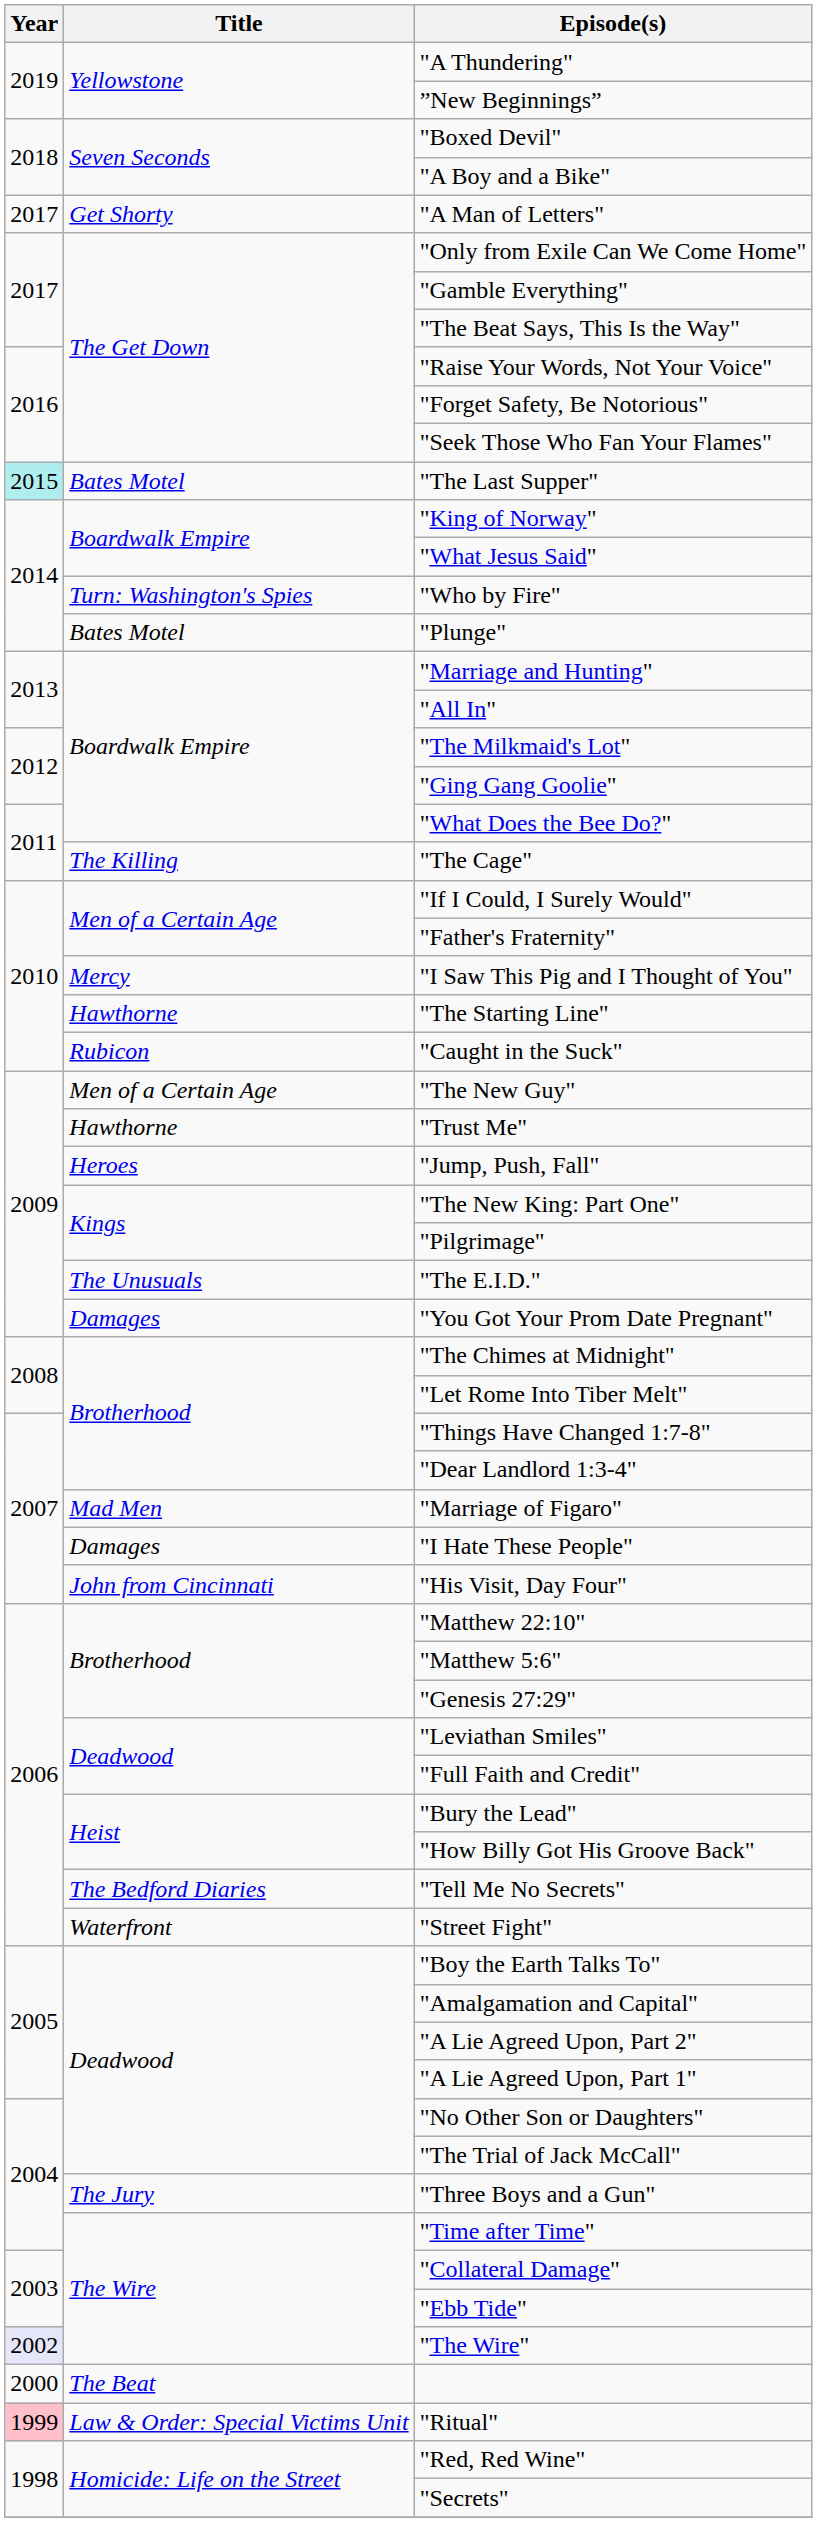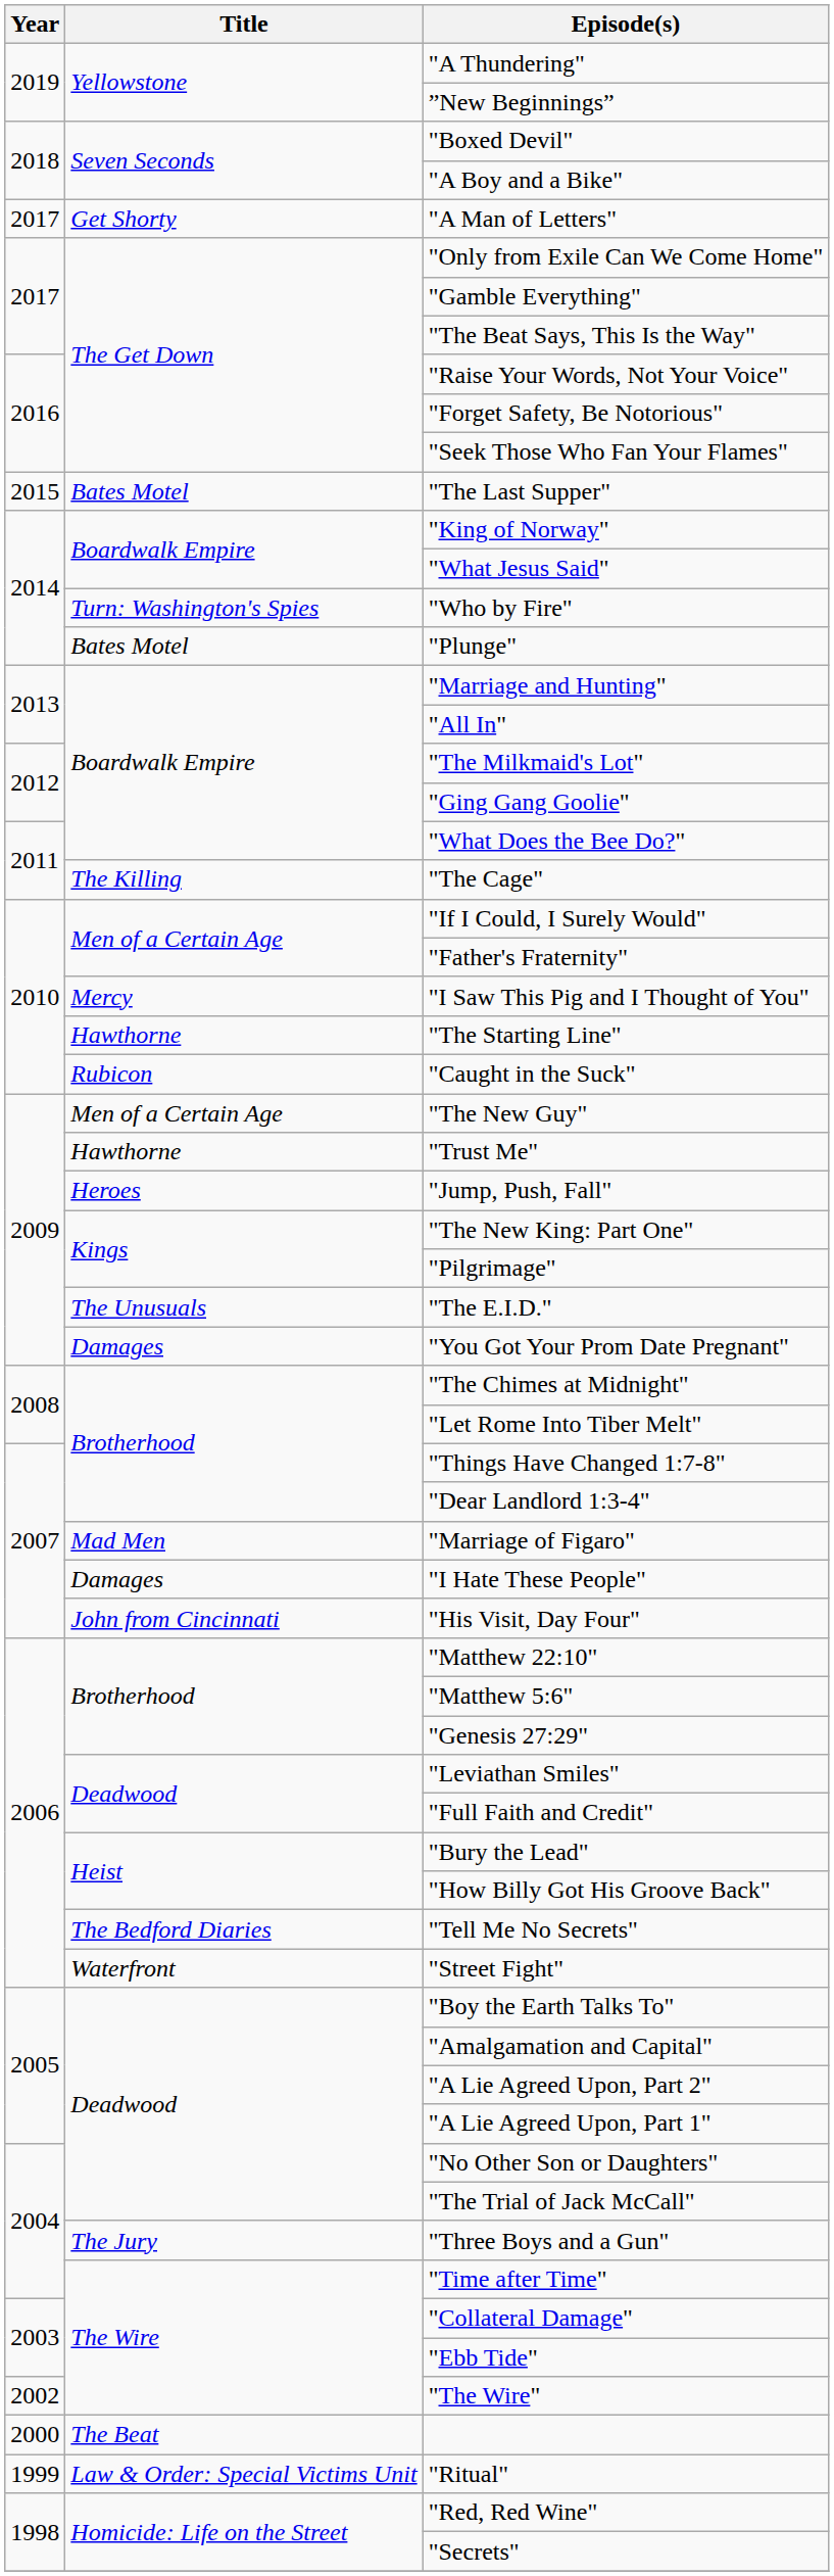"The Last Supper" | Year: paleturquoise background -> no background
"The Wire" | Year: lavender background -> no background
"Ritual" | Year: pink background -> no background
